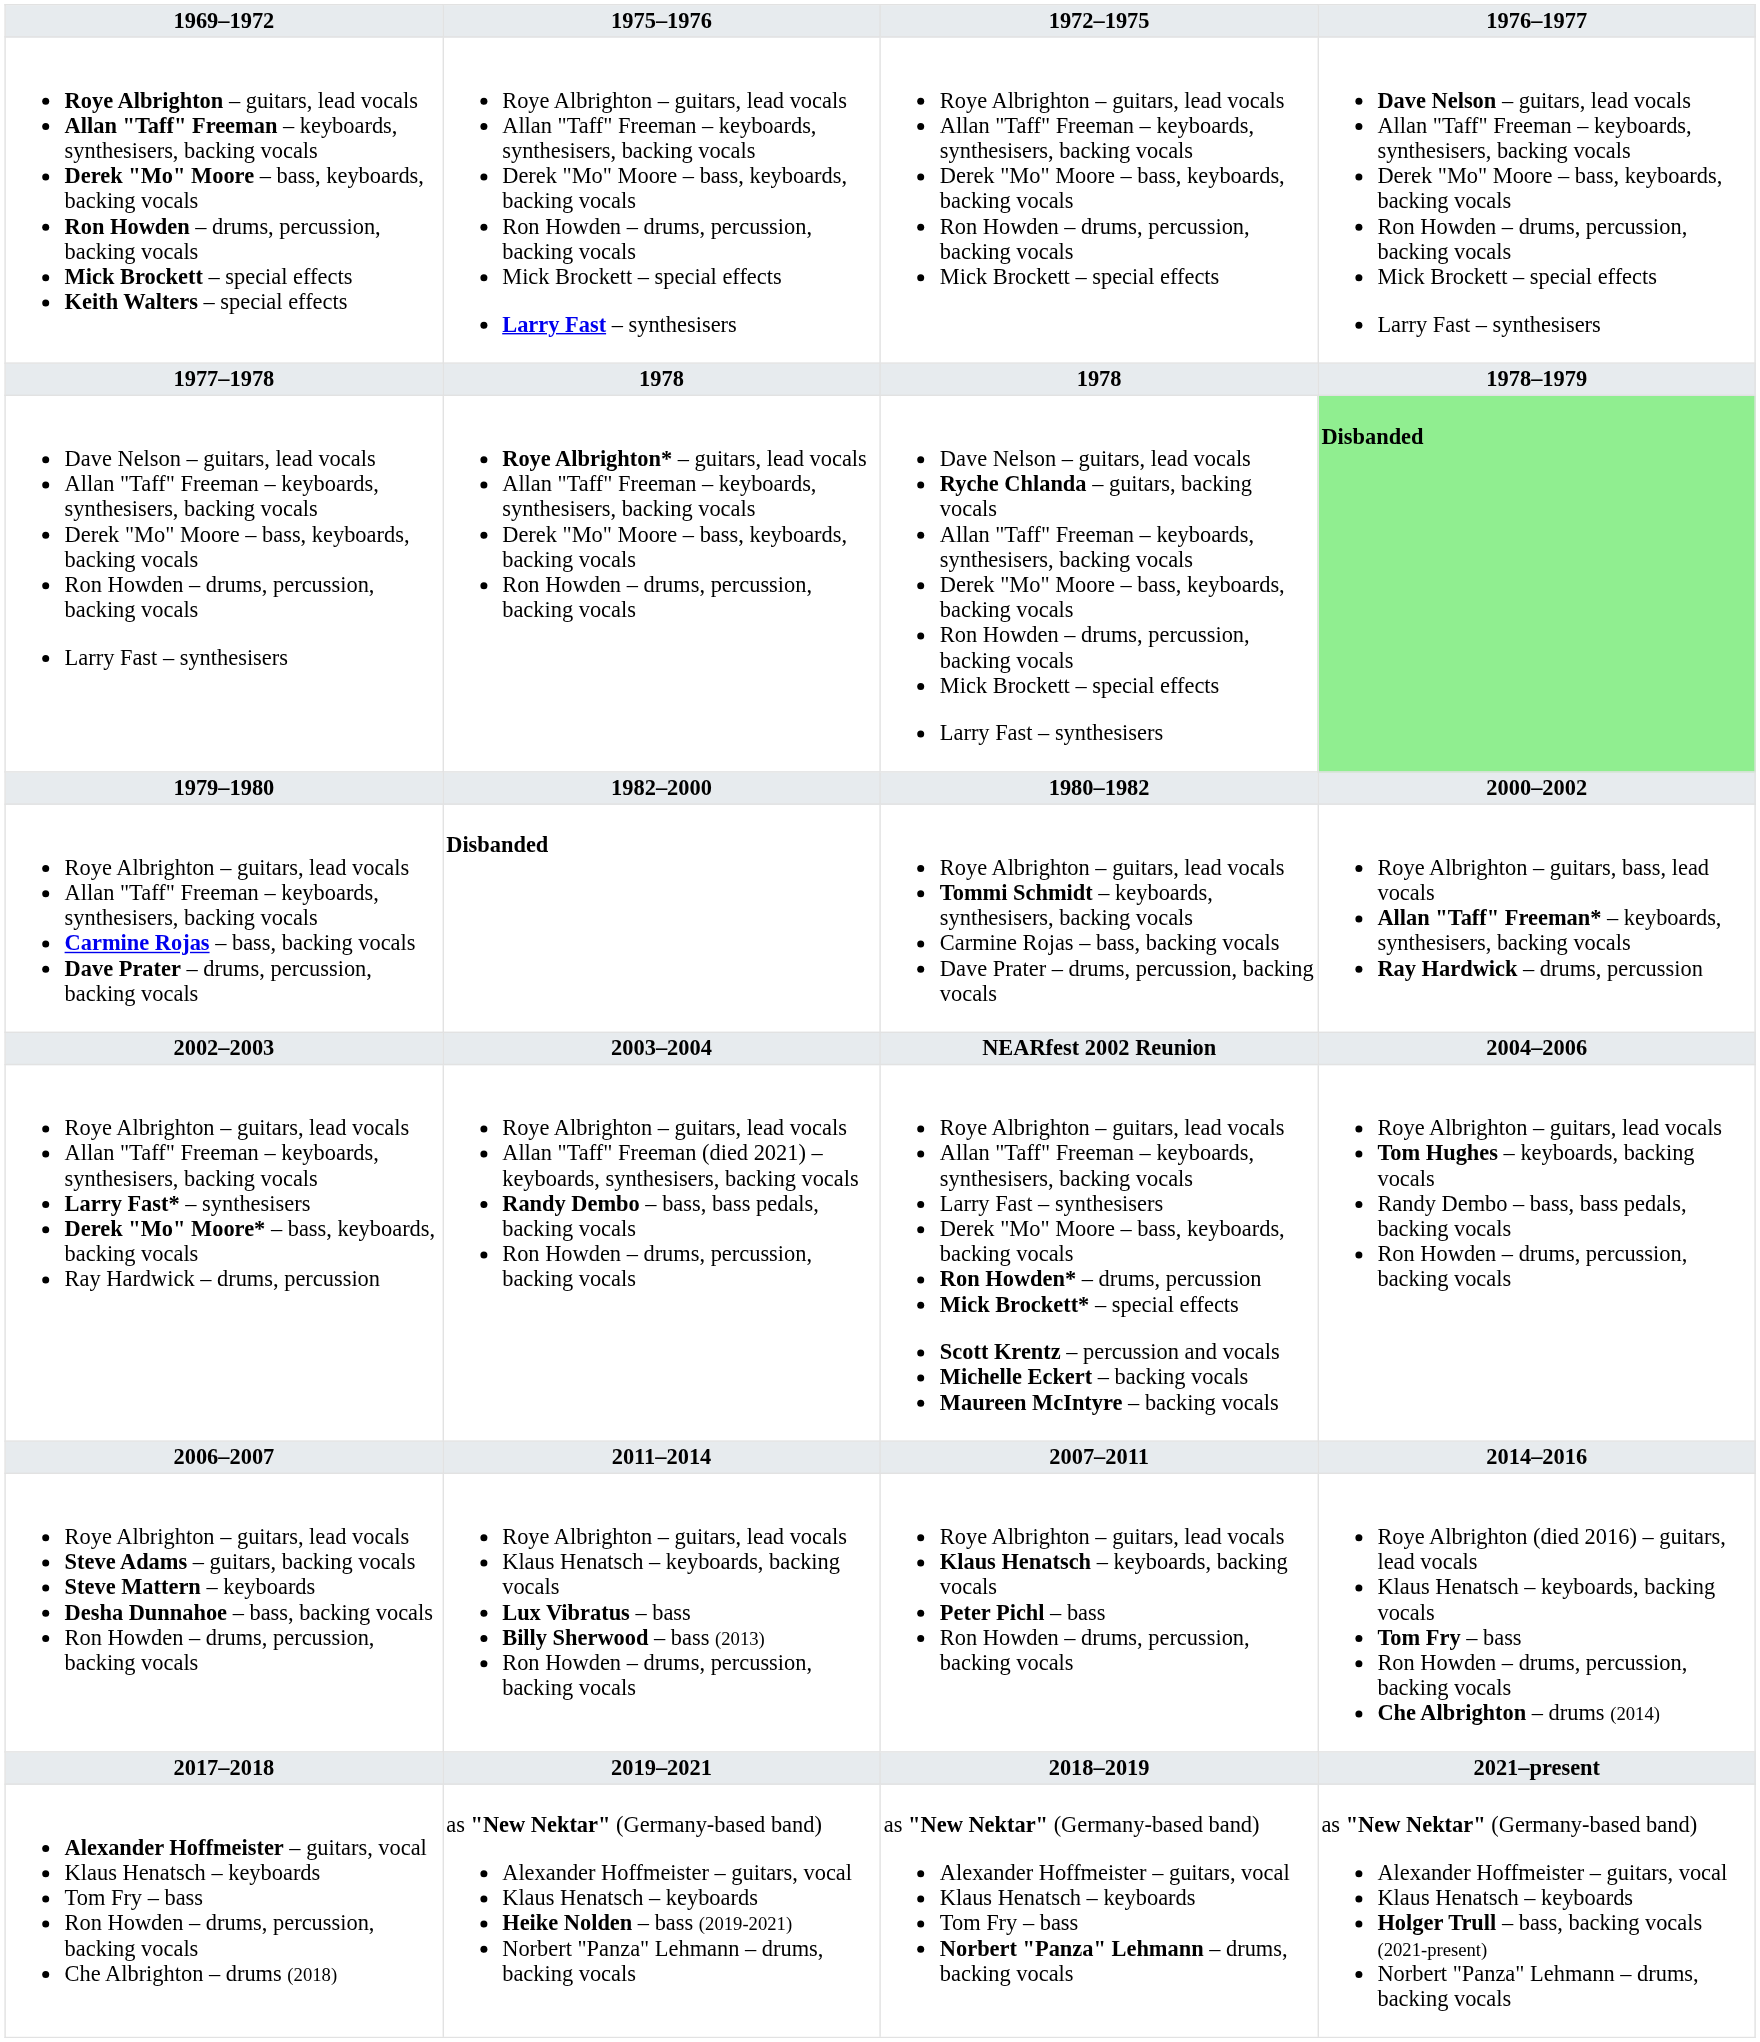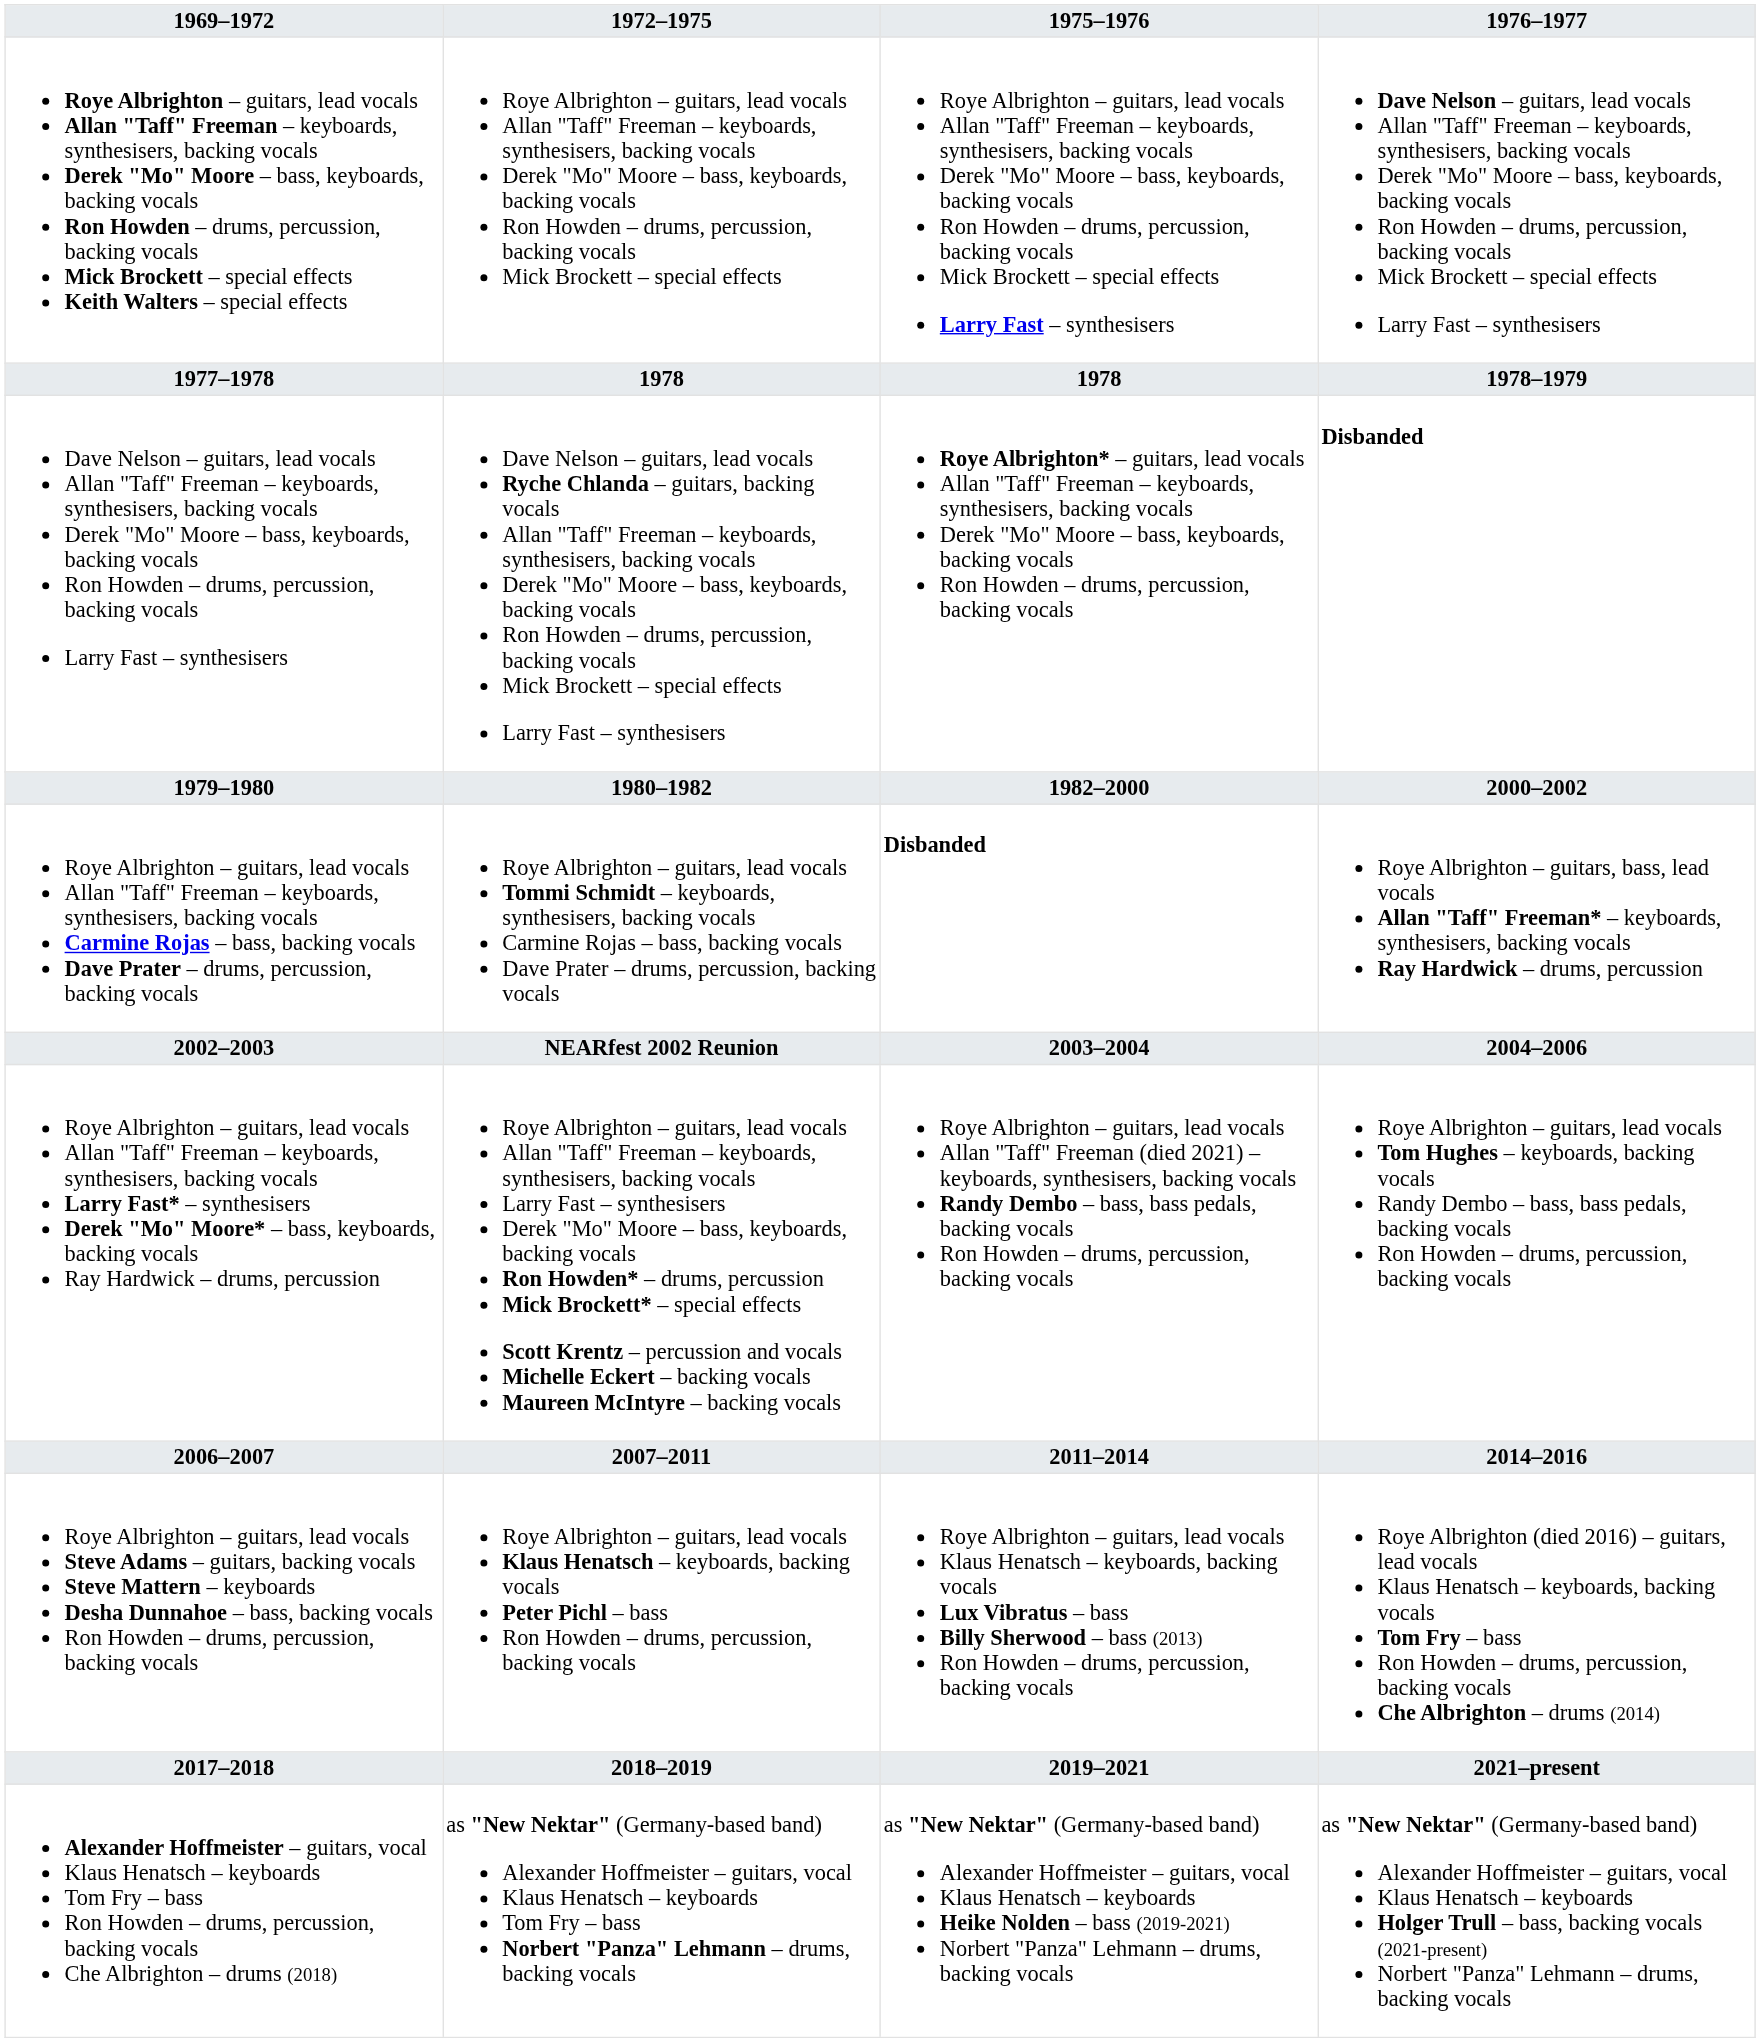columns swapped: 1972–1975 <-> 1975–1976
row 4 | 1976–1977: lightgreen background -> no background
